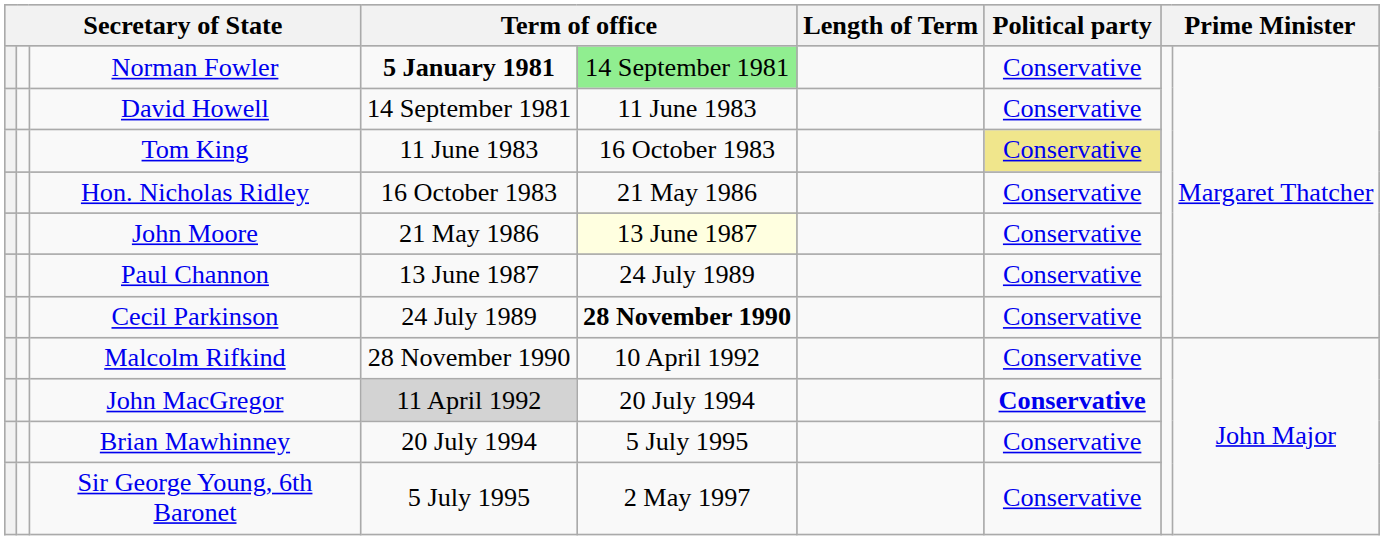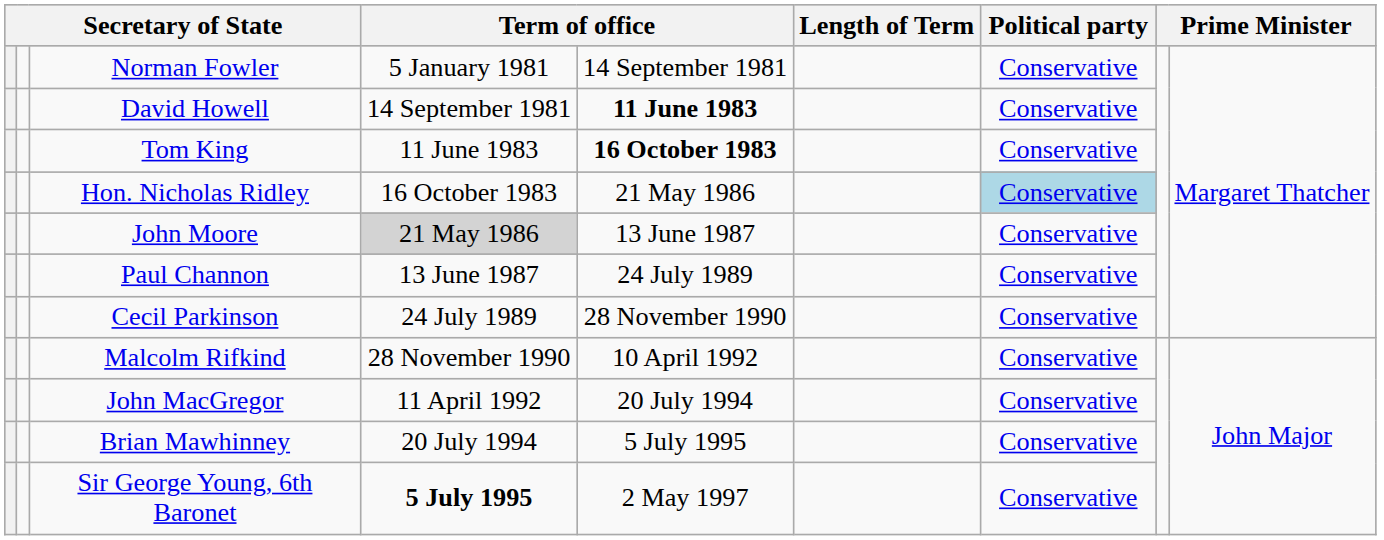Norman Fowler | column 4: bold -> normal
Norman Fowler | column 5: lightgreen background -> no background
David Howell | column 5: normal -> bold
Tom King | column 5: normal -> bold
Tom King | Political party: khaki background -> no background
Hon. Nicholas Ridley | Political party: no background -> lightblue background
John Moore | column 4: no background -> lightgrey background
John Moore | column 5: lightyellow background -> no background
Cecil Parkinson | column 5: bold -> normal
John MacGregor | column 4: lightgrey background -> no background
John MacGregor | Political party: bold -> normal
Sir George Young, 6th Baronet | column 4: normal -> bold
